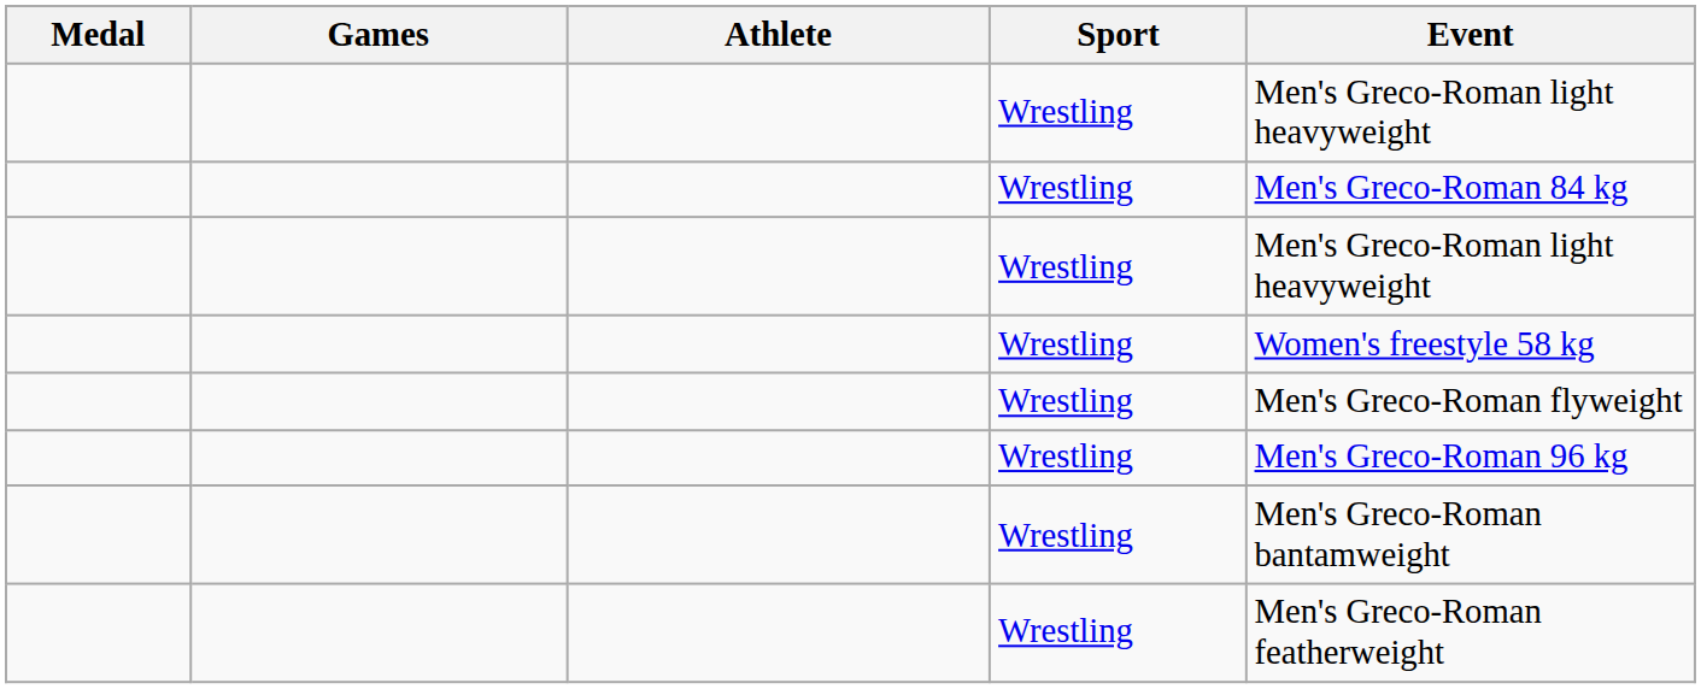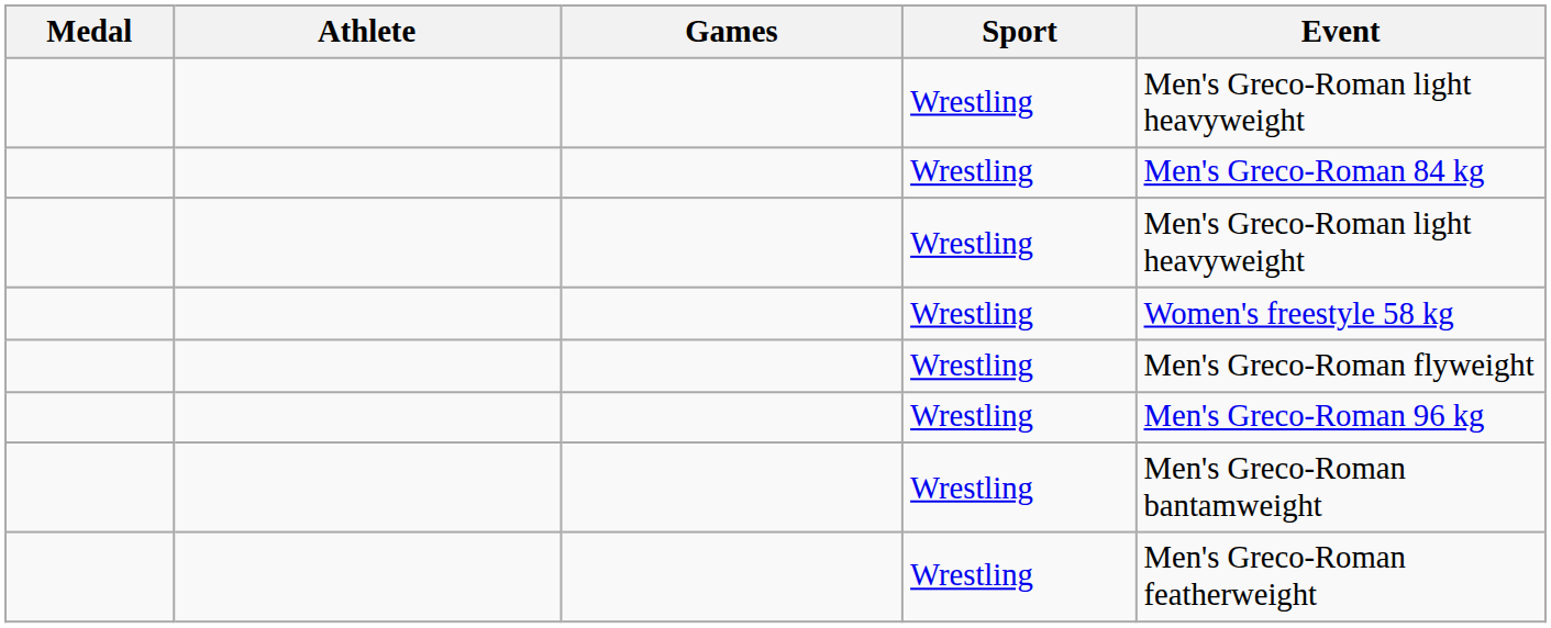columns swapped: Athlete <-> Games
